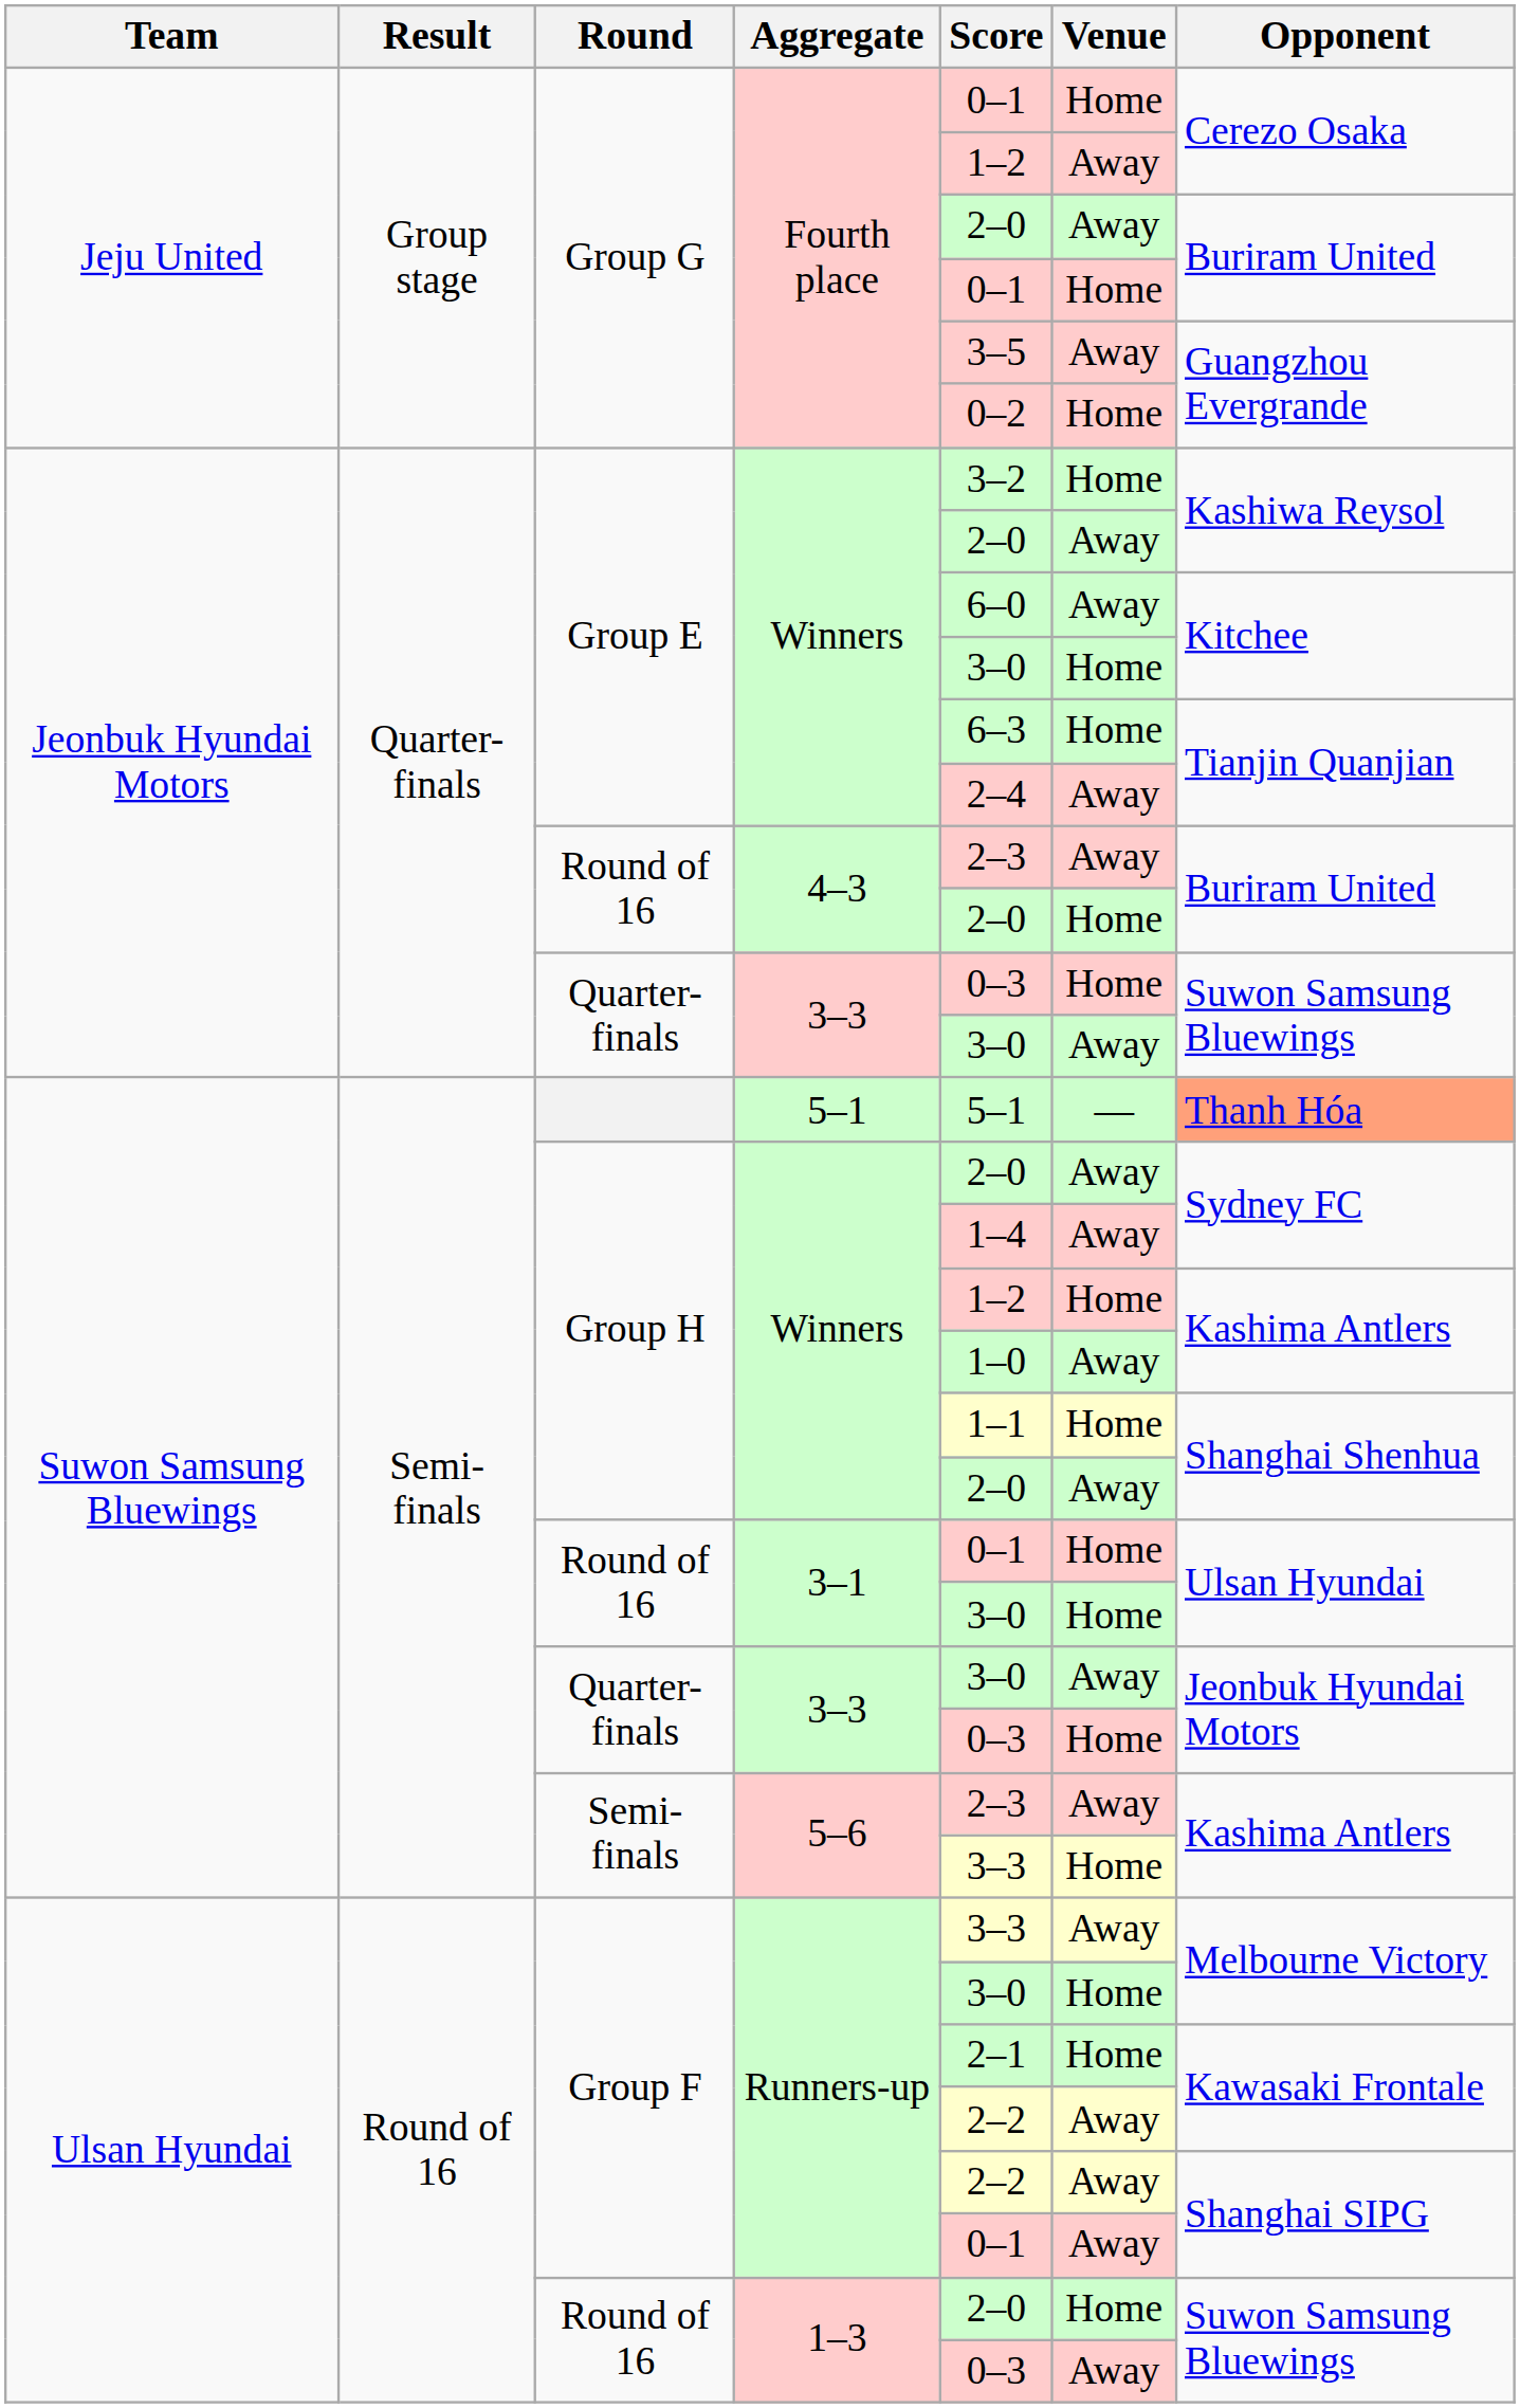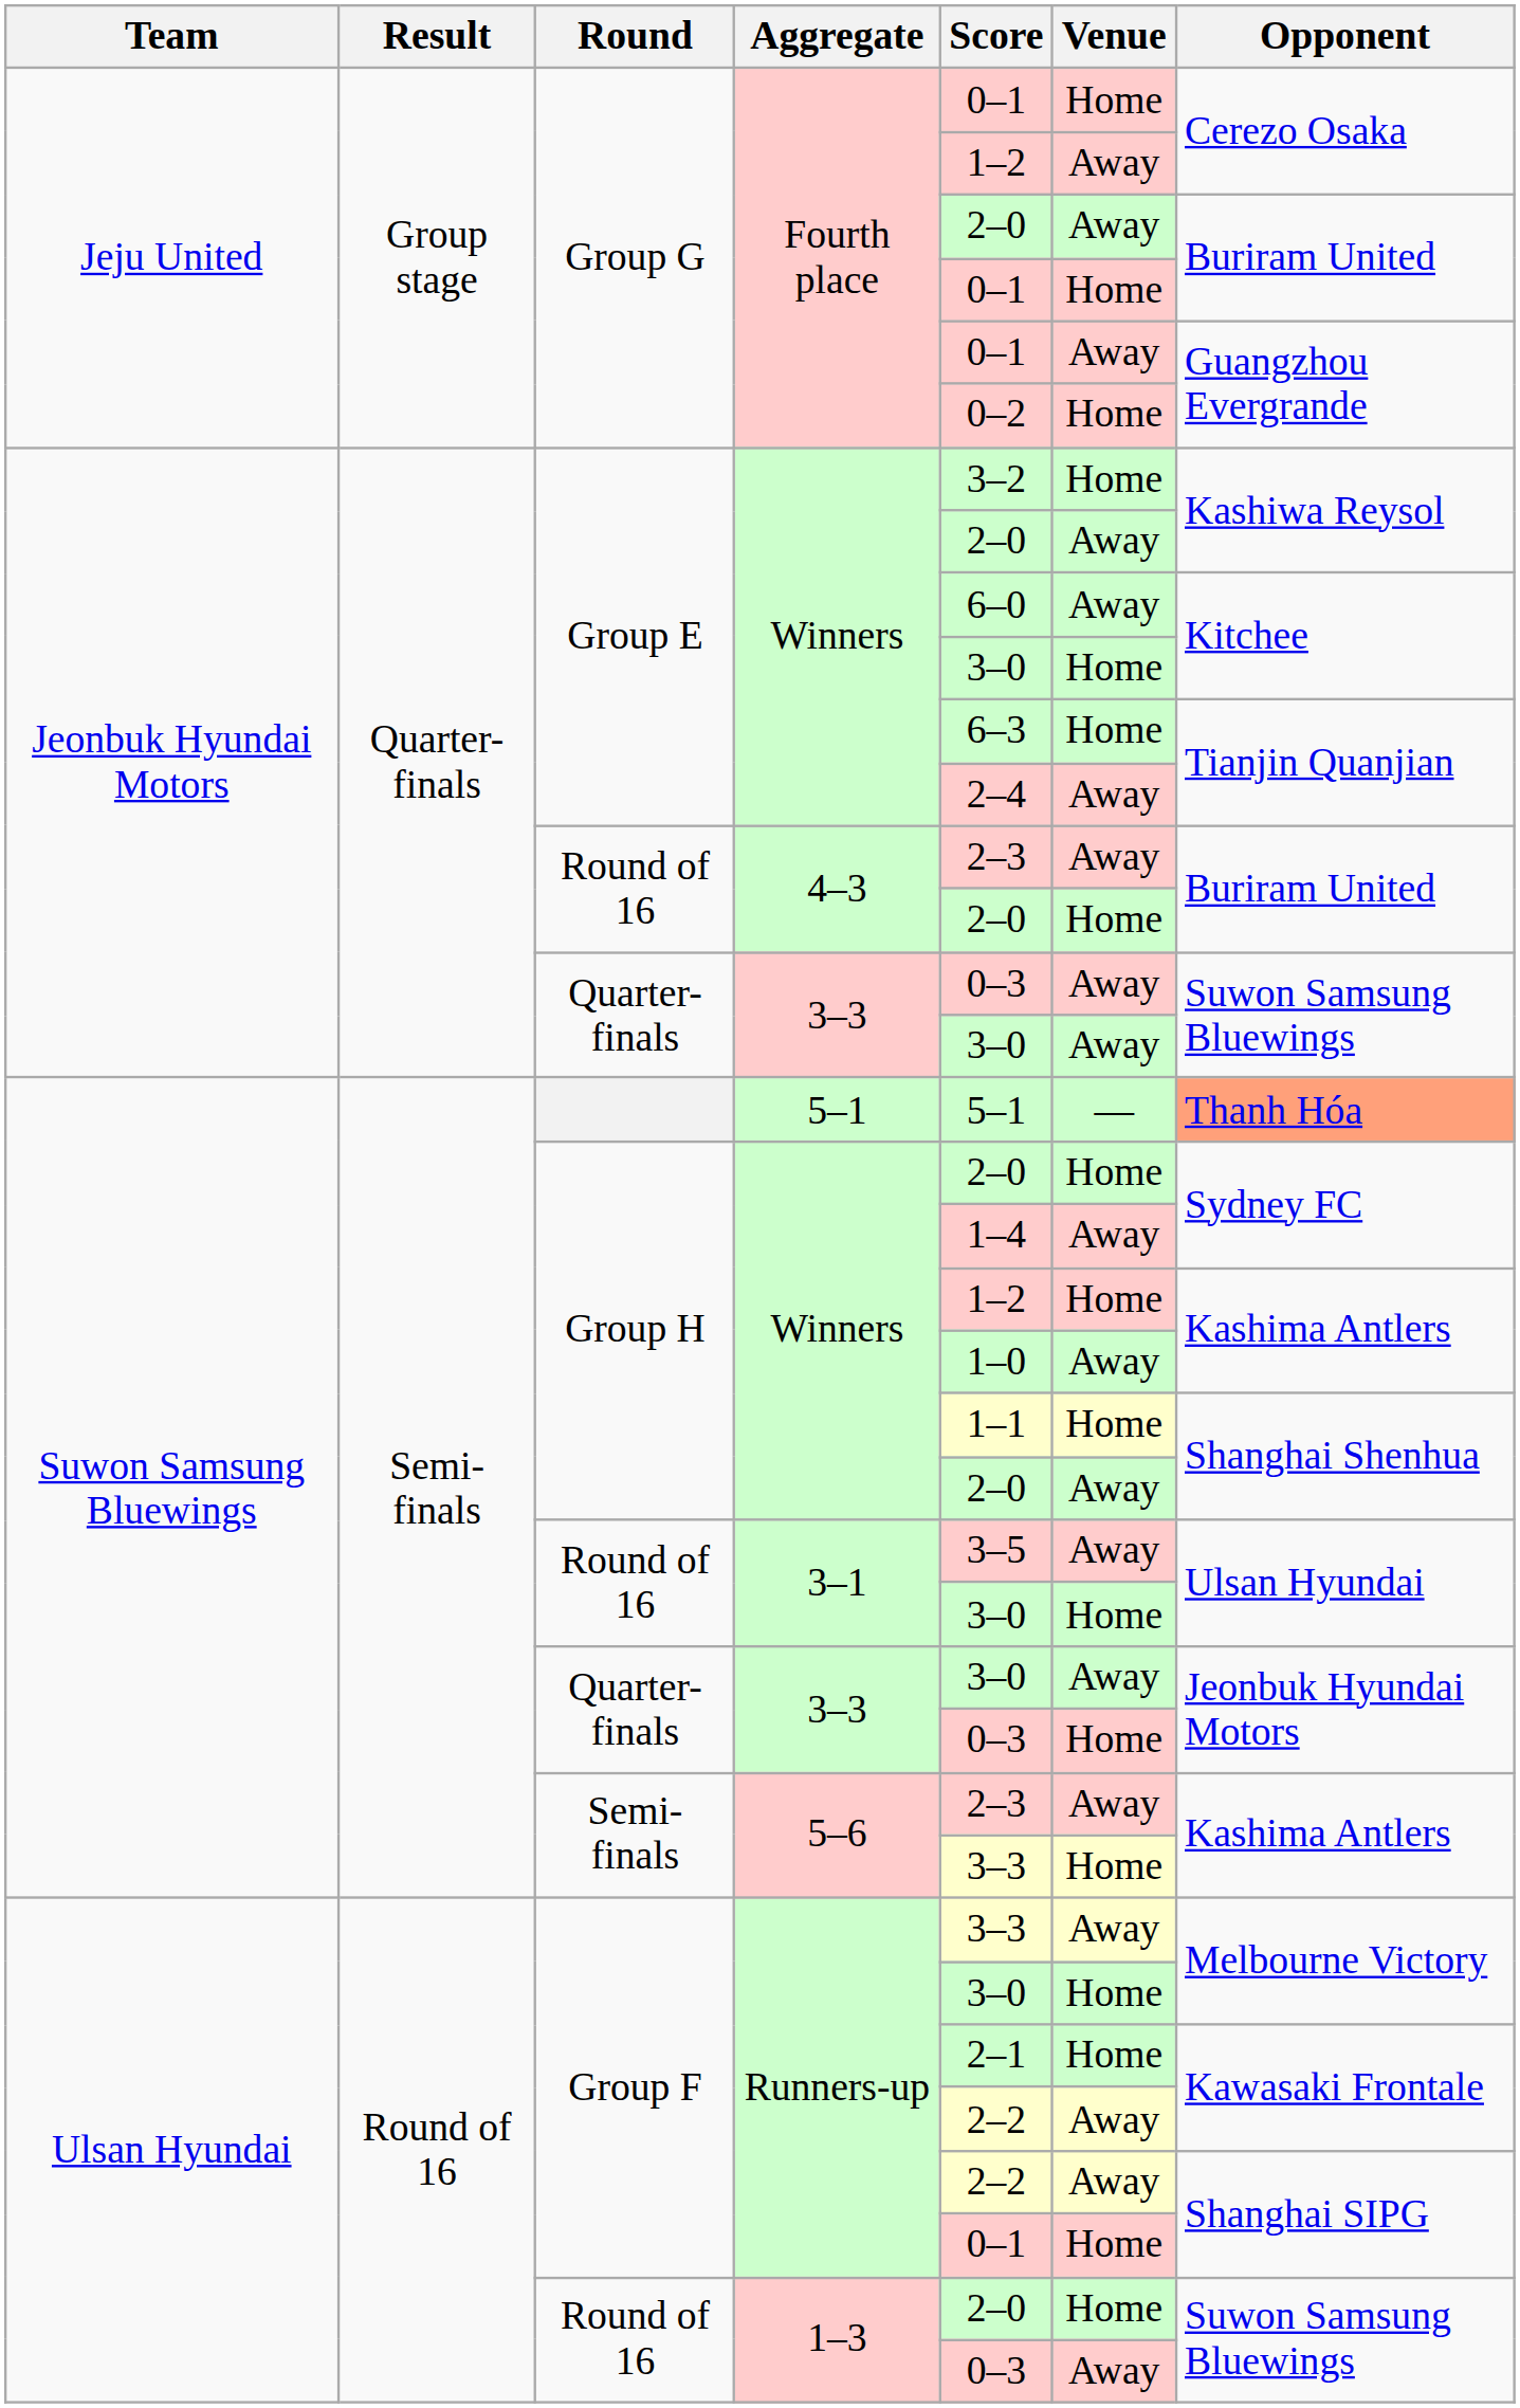row 6 | Score: 3–5 -> 0–1
row 16 | Venue: Home -> Away
row 19 | Venue: Away -> Home
row 25 | Score: 0–1 -> 3–5
row 25 | Venue: Home -> Away
row 36 | Venue: Away -> Home
